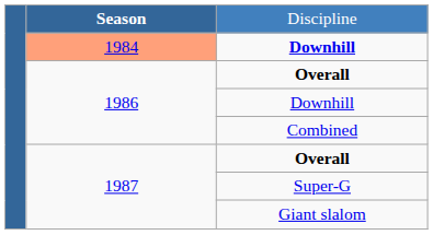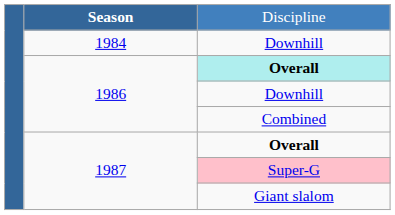1984 / Downhill | Season: lightsalmon background -> no background
1984 / Downhill | column 3: bold -> normal
1986 / Overall | column 3: no background -> paleturquoise background
Super-G | column 3: no background -> pink background
